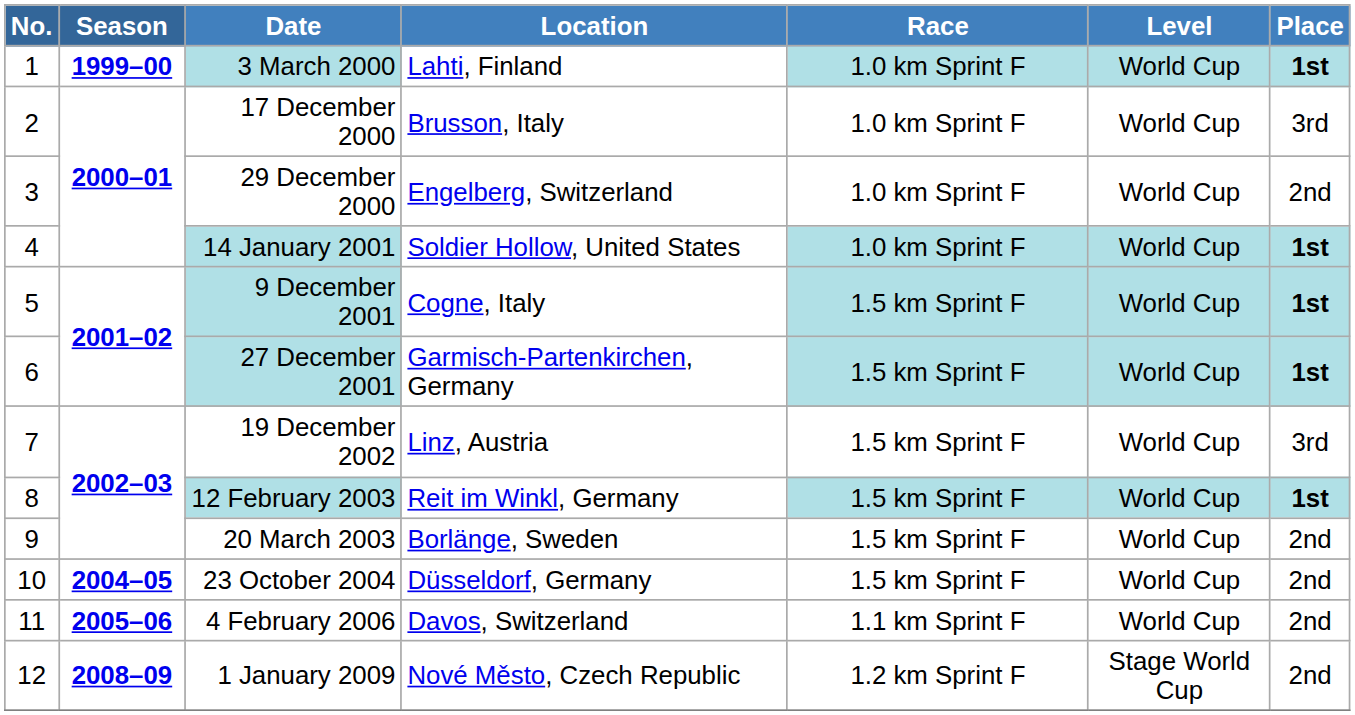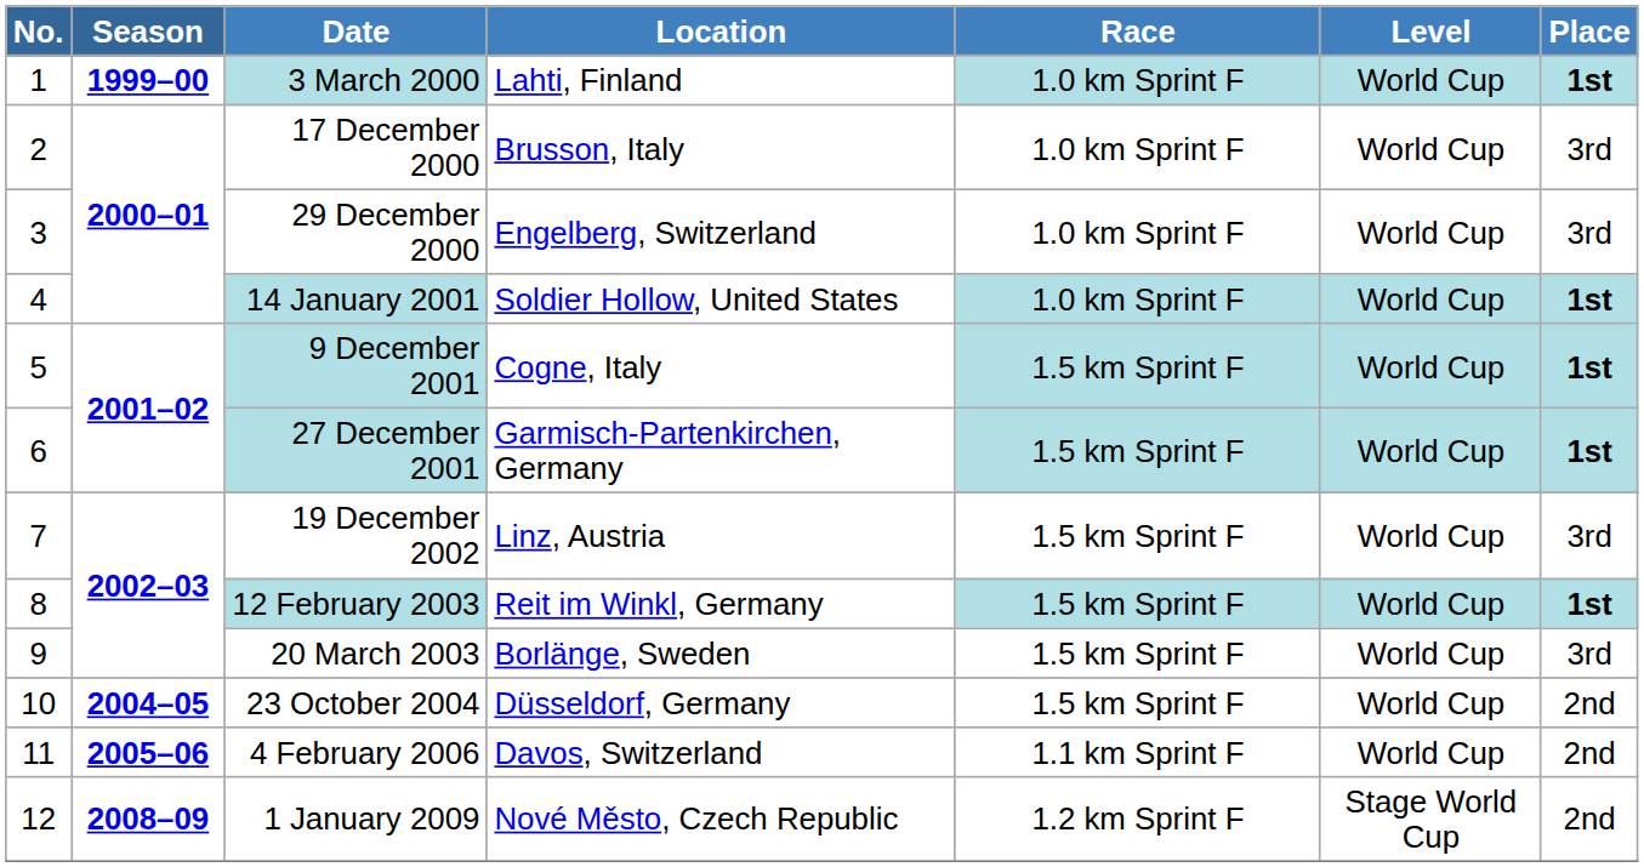29 December 2000 | Place: 2nd -> 3rd
20 March 2003 | Place: 2nd -> 3rd
